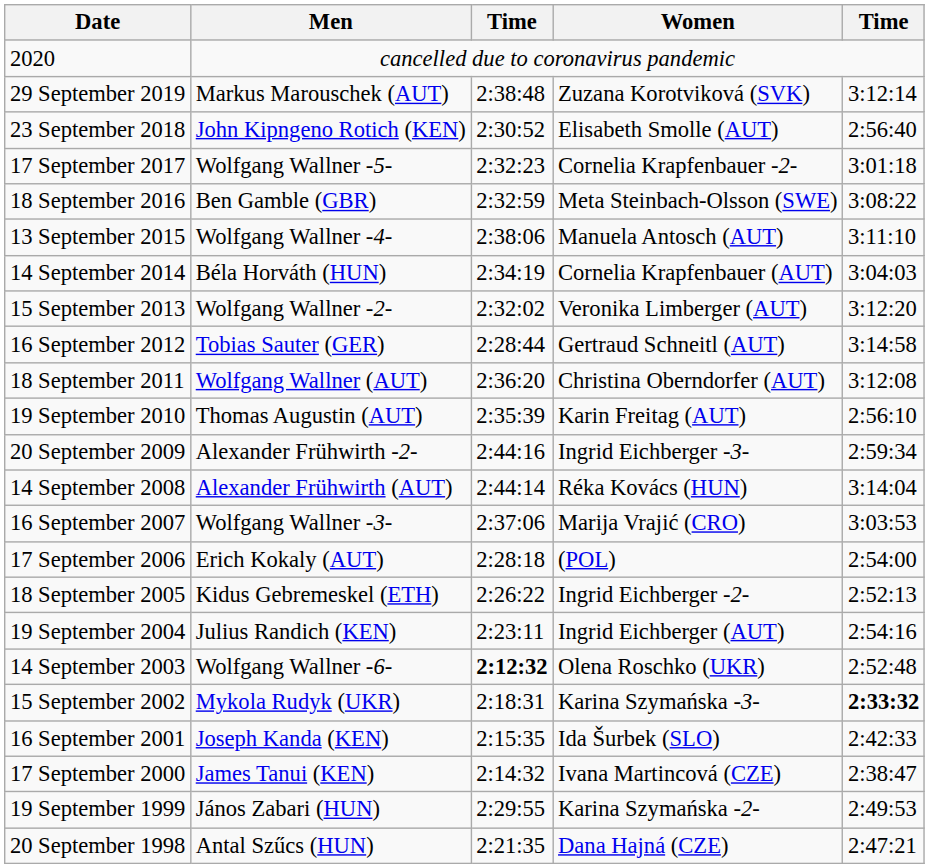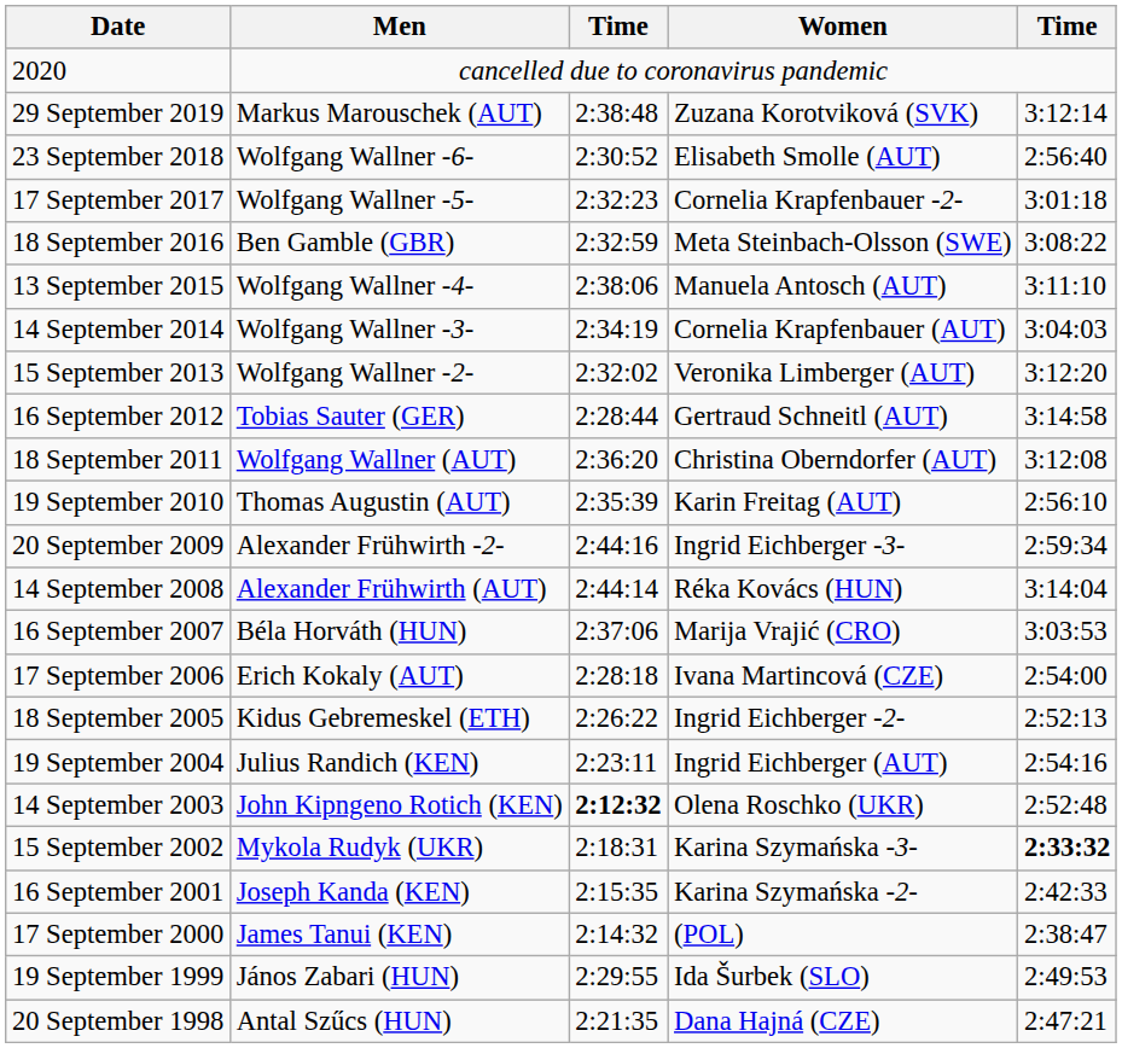23 September 2018 | Men: John Kipngeno Rotich (KEN) -> Wolfgang Wallner -6-
14 September 2014 | Men: Béla Horváth (HUN) -> Wolfgang Wallner -3-
16 September 2007 | Men: Wolfgang Wallner -3- -> Béla Horváth (HUN)
17 September 2006 | Women: (POL) -> Ivana Martincová (CZE)
14 September 2003 | Men: Wolfgang Wallner -6- -> John Kipngeno Rotich (KEN)
16 September 2001 | Women: Ida Šurbek (SLO) -> Karina Szymańska -2-
17 September 2000 | Women: Ivana Martincová (CZE) -> (POL)
19 September 1999 | Women: Karina Szymańska -2- -> Ida Šurbek (SLO)
